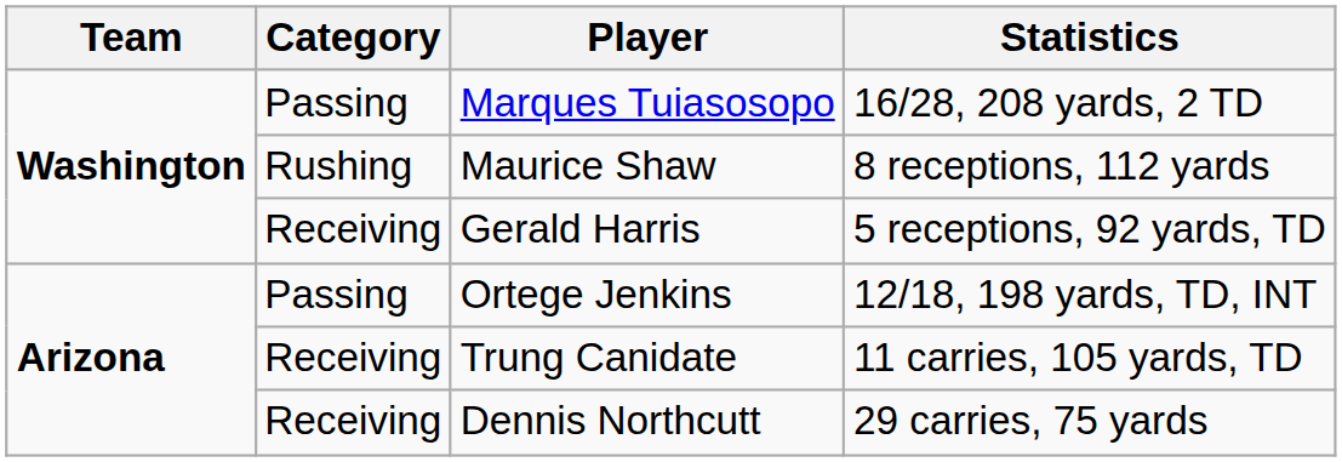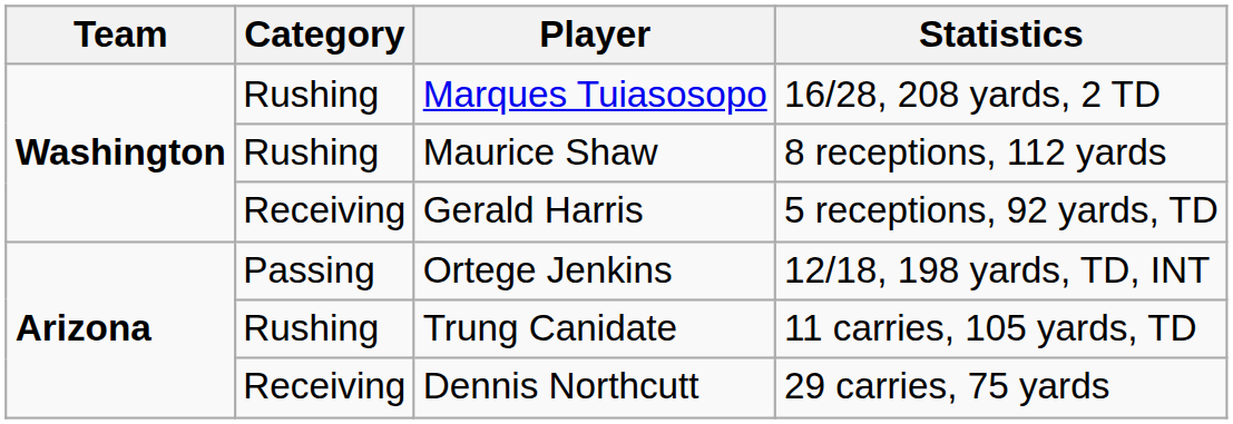Marques Tuiasosopo | Category: Passing -> Rushing
Trung Canidate | Category: Receiving -> Rushing
